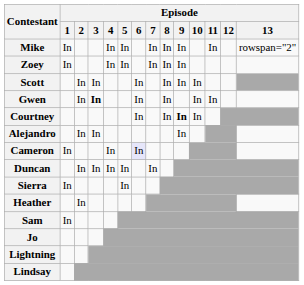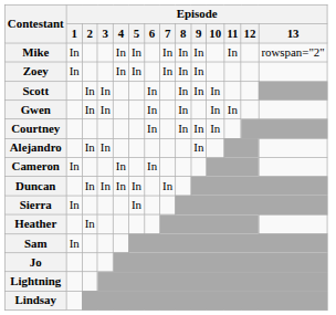Gwen | Episode / 3: bold -> normal
Courtney | Episode / 9: bold -> normal
Cameron | Episode / 6: lavender background -> no background
